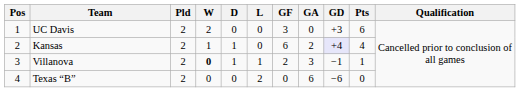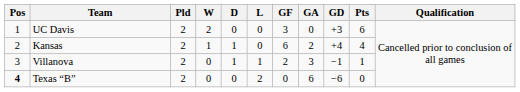Kansas | GD: lavender background -> no background
Villanova | W: bold -> normal
Texas “B” | Pos: normal -> bold
